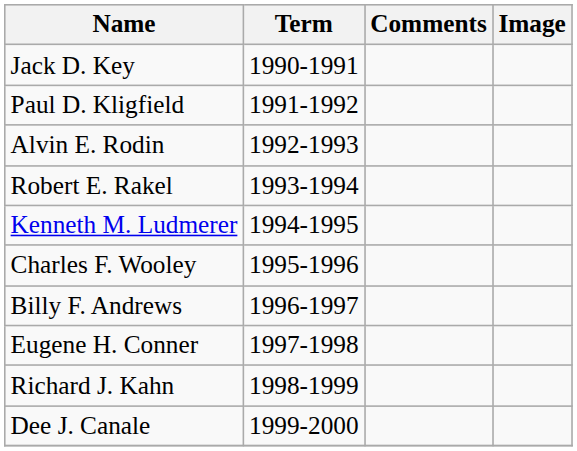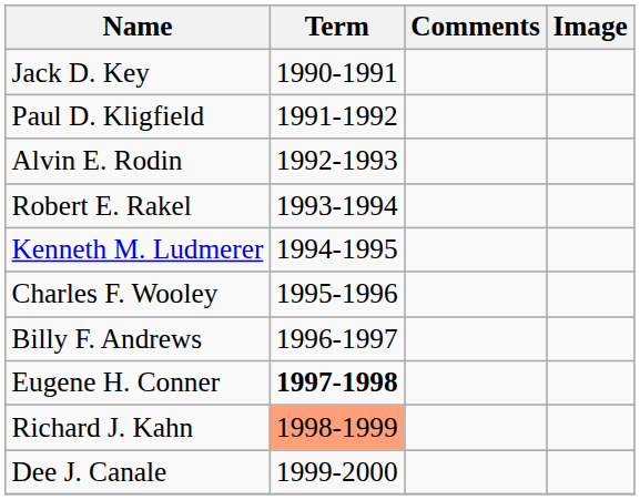Eugene H. Conner | Term: normal -> bold
Richard J. Kahn | Term: no background -> lightsalmon background
